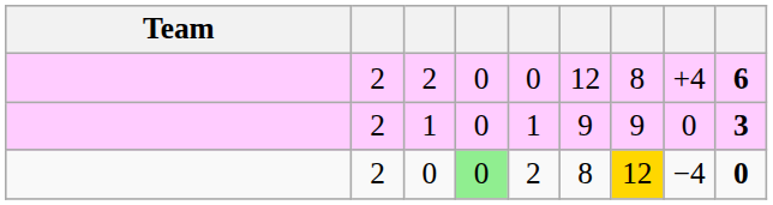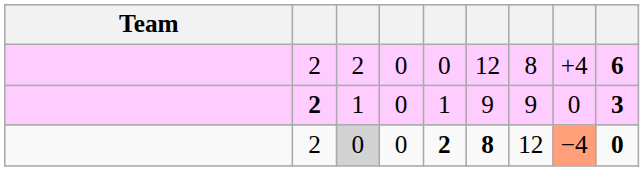row 3 | column 2: normal -> bold
row 4 | column 3: no background -> lightgrey background
row 4 | column 4: lightgreen background -> no background
row 4 | column 5: normal -> bold
row 4 | column 6: normal -> bold
row 4 | column 7: gold background -> no background
row 4 | column 8: no background -> lightsalmon background
